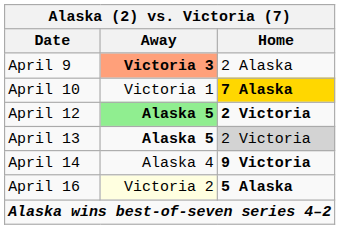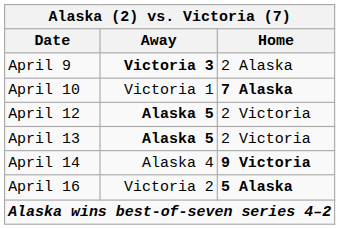April 9 | Away: lightsalmon background -> no background
April 10 | Home: gold background -> no background
April 12 | Away: lightgreen background -> no background
April 12 | Home: bold -> normal
April 13 | Home: lightgrey background -> no background
April 16 | Away: lightyellow background -> no background
